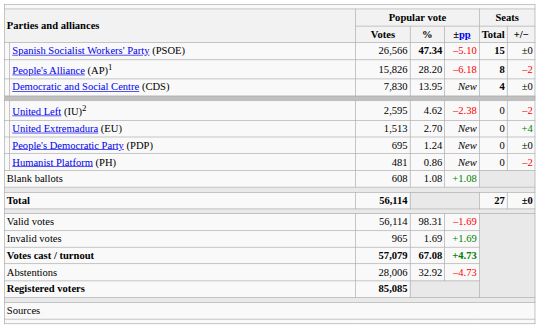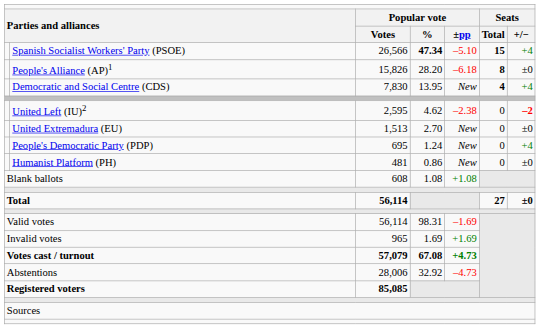Spanish Socialist Workers' Party (PSOE) | column 7: ±0 -> +4
People's Alliance (AP)1 | column 7: –2 -> ±0
Democratic and Social Centre (CDS) | column 7: ±0 -> +4
United Left (IU)2 | column 7: normal -> bold
United Extremadura (EU) | column 7: +4 -> ±0
People's Democratic Party (PDP) | column 7: ±0 -> +4
Humanist Platform (PH) | column 7: –2 -> ±0
